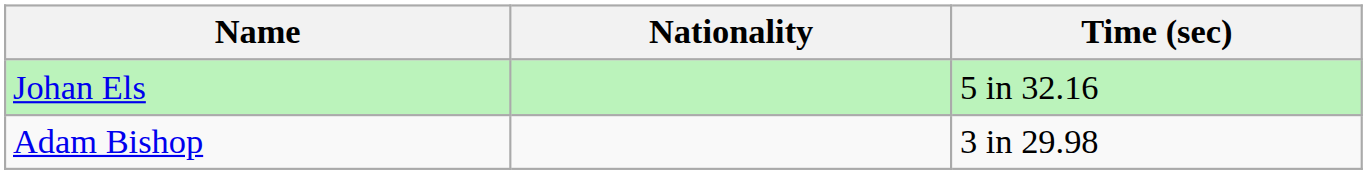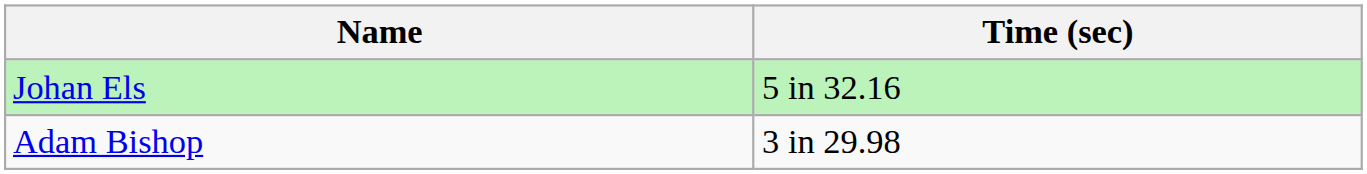- column: Nationality
